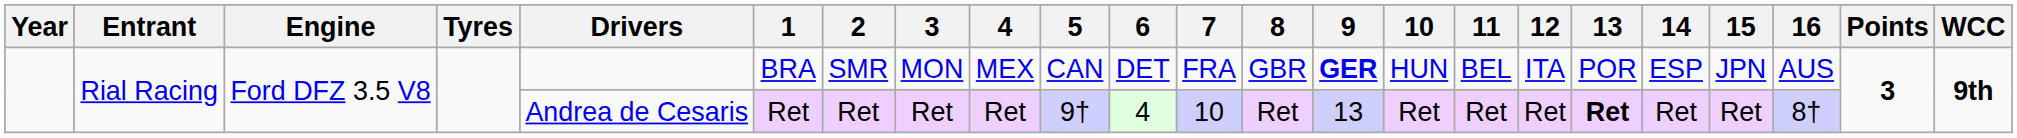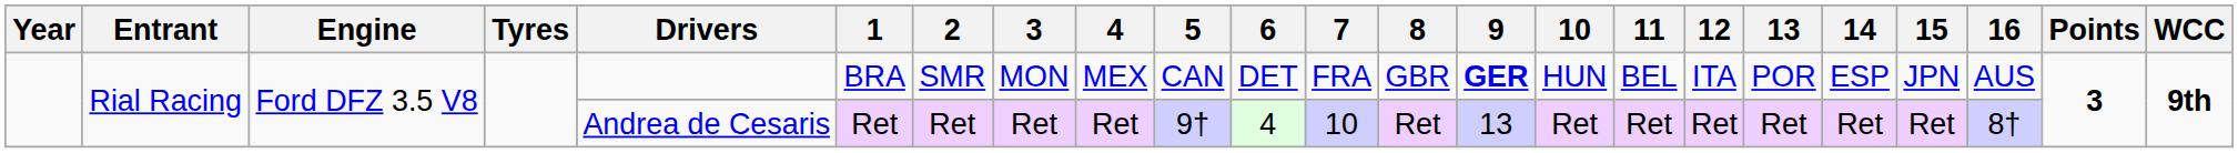row 3 | 13: bold -> normal
